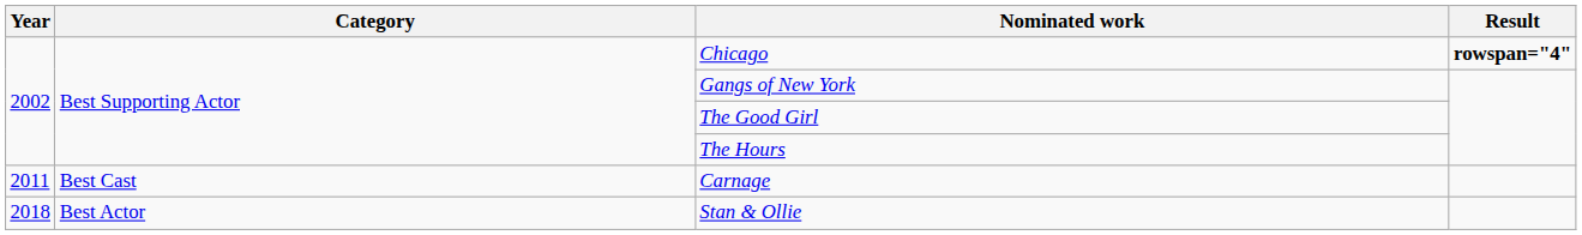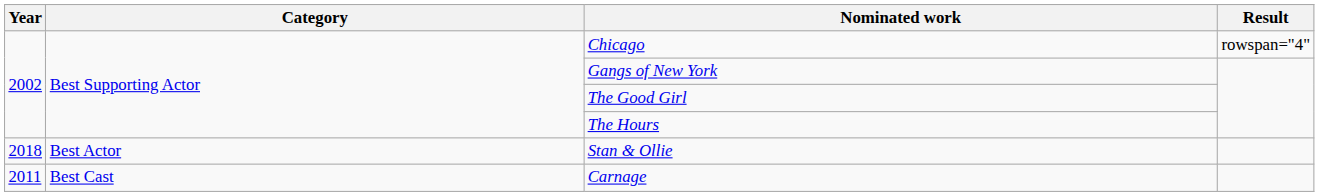Chicago | Result: bold -> normal
rows swapped: Carnage <-> Stan & Ollie
